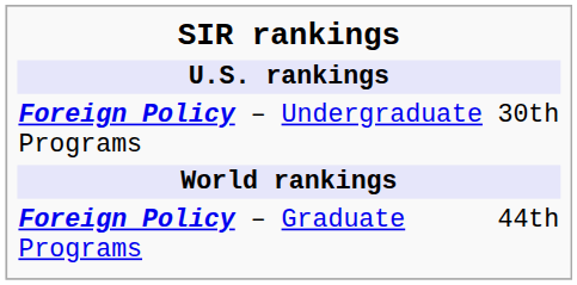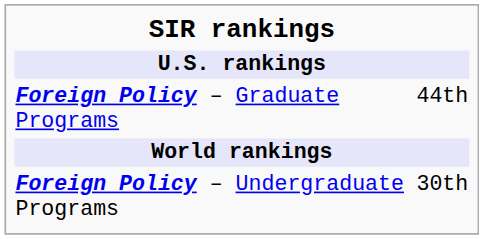rows swapped: Foreign Policy – Undergraduate Programs <-> Foreign Policy – Graduate Programs
